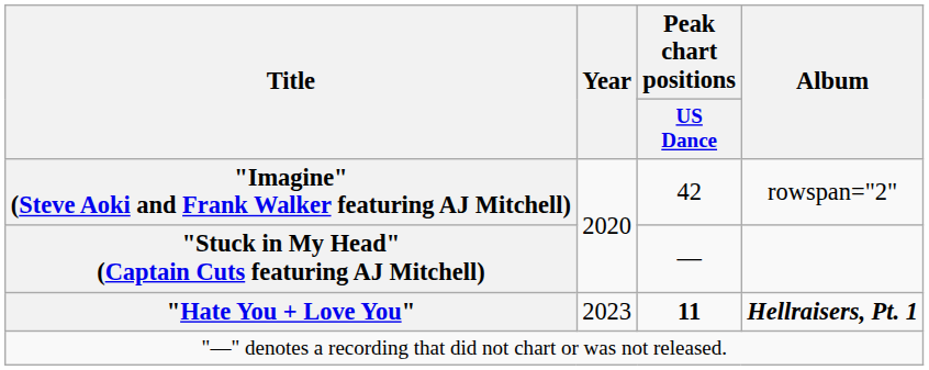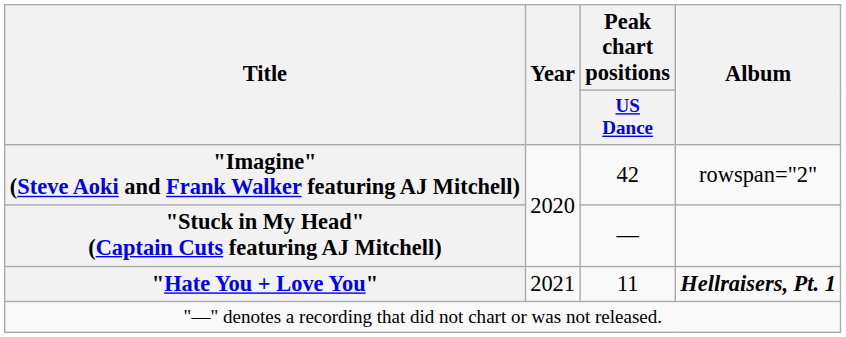"Hate You + Love You" | Year: 2023 -> 2021
"Hate You + Love You" | Peak chart positions / US Dance: bold -> normal
